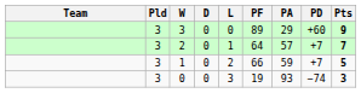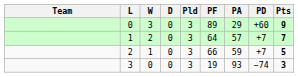columns swapped: Pld <-> L
